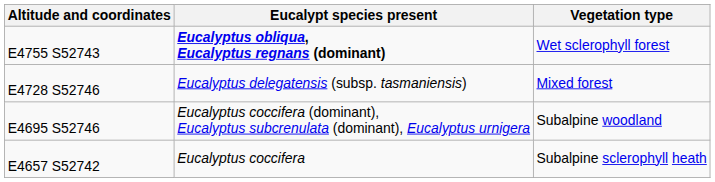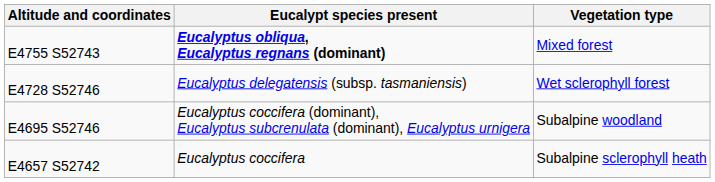E4755 S52743 | Vegetation type: Wet sclerophyll forest -> Mixed forest
E4728 S52746 | Vegetation type: Mixed forest -> Wet sclerophyll forest
